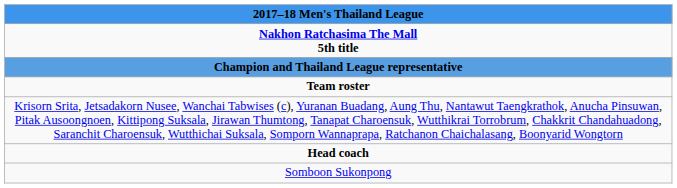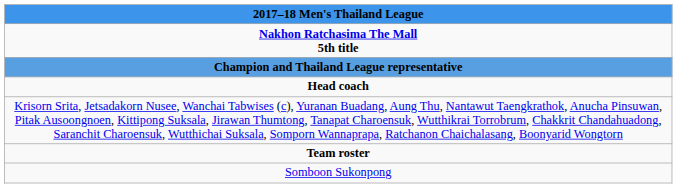row 4 | column 1: Team roster -> Head coach
row 6 | column 1: Head coach -> Team roster
